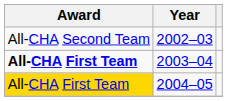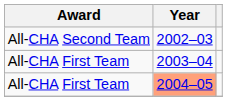row 3 | Award: bold -> normal
row 4 | Award: gold background -> no background
row 4 | Year: no background -> lightsalmon background
